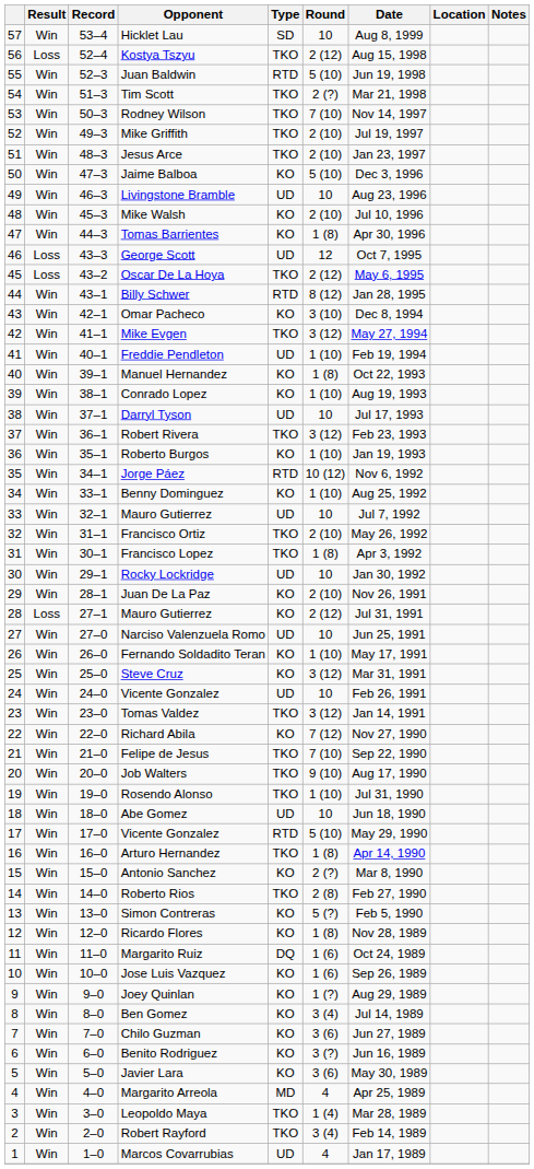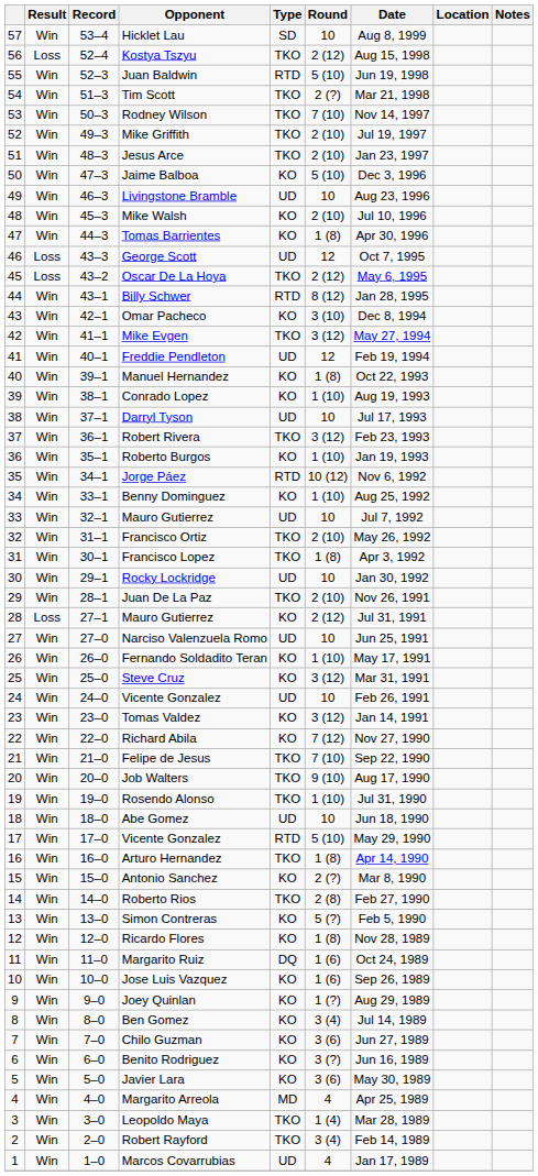Freddie Pendleton | Round: 1 (10) -> 12
Juan De La Paz | Type: KO -> TKO
Tomas Valdez | Type: TKO -> KO
